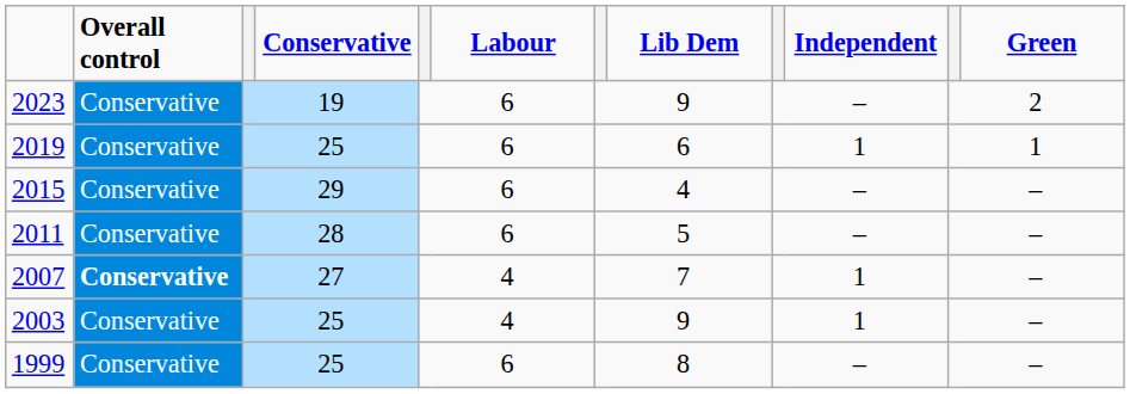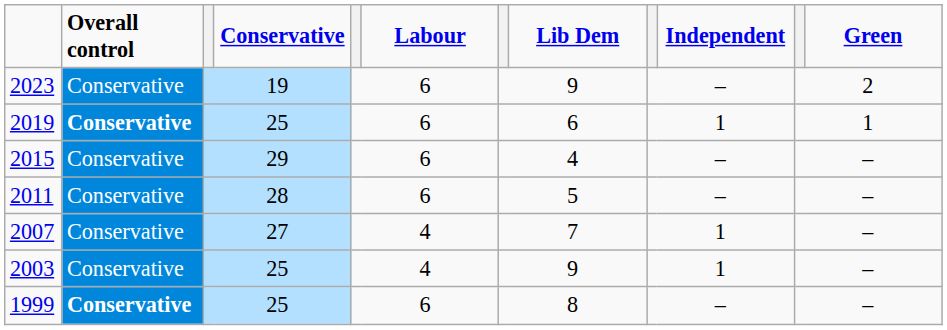2019 | Overall control: normal -> bold
2007 | Overall control: bold -> normal
1999 | Overall control: normal -> bold
